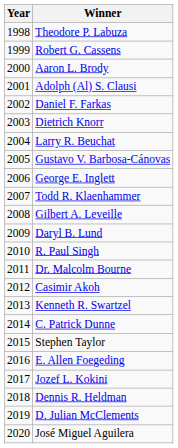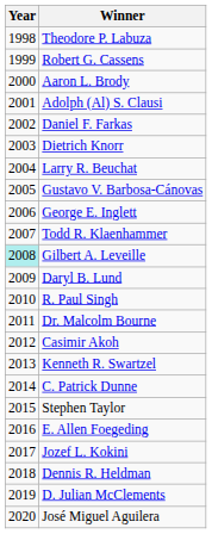Gilbert A. Leveille | Year: no background -> paleturquoise background
